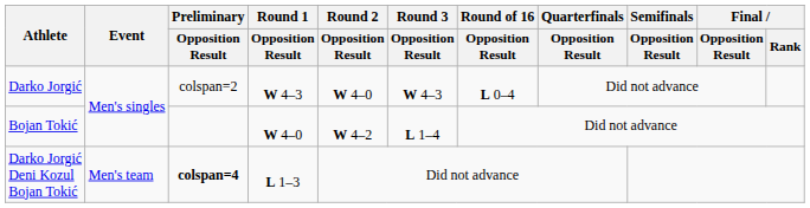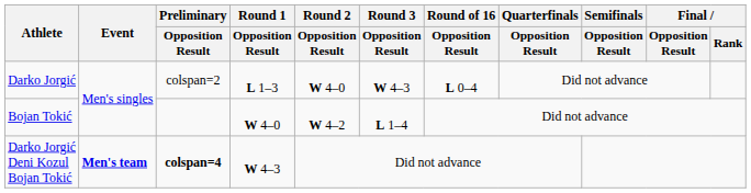Darko Jorgić | Round 1 / Opposition Result: W 4–3 -> L 1–3
Darko Jorgić Deni Kozul Bojan Tokić | Event: normal -> bold
Darko Jorgić Deni Kozul Bojan Tokić | Round 1 / Opposition Result: L 1–3 -> W 4–3
